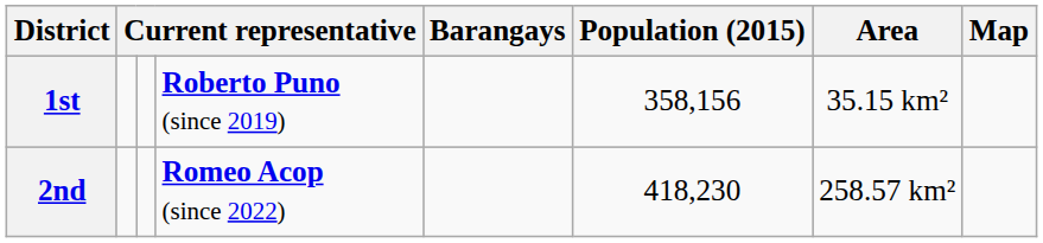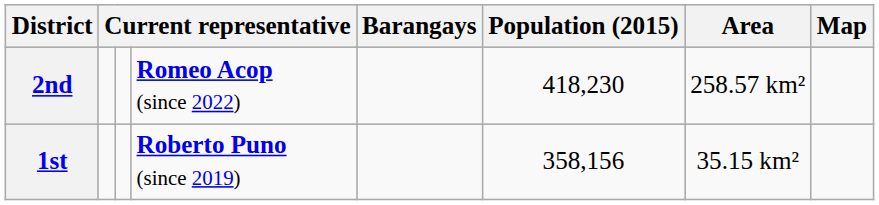rows swapped: 1st <-> 2nd
